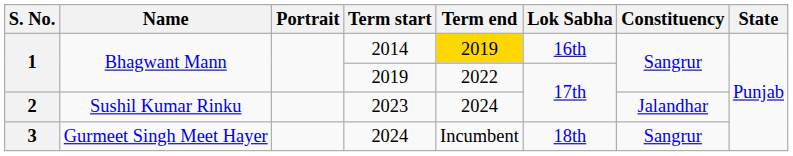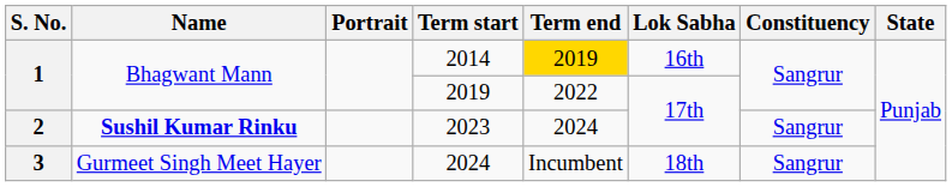2023 | Name: normal -> bold
2023 | Constituency: Jalandhar -> Sangrur
